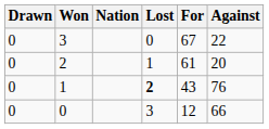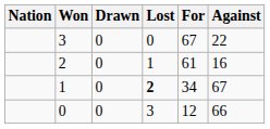columns swapped: Nation <-> Drawn
row 3 | Against: 20 -> 16
row 4 | For: 43 -> 34
row 4 | Against: 76 -> 67
